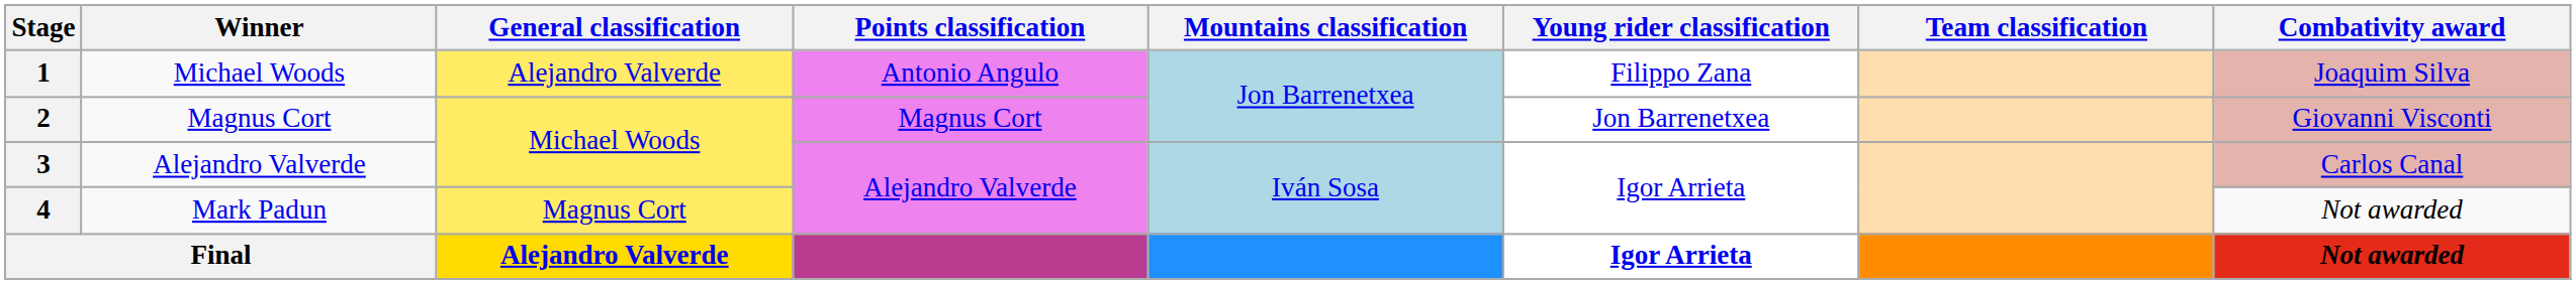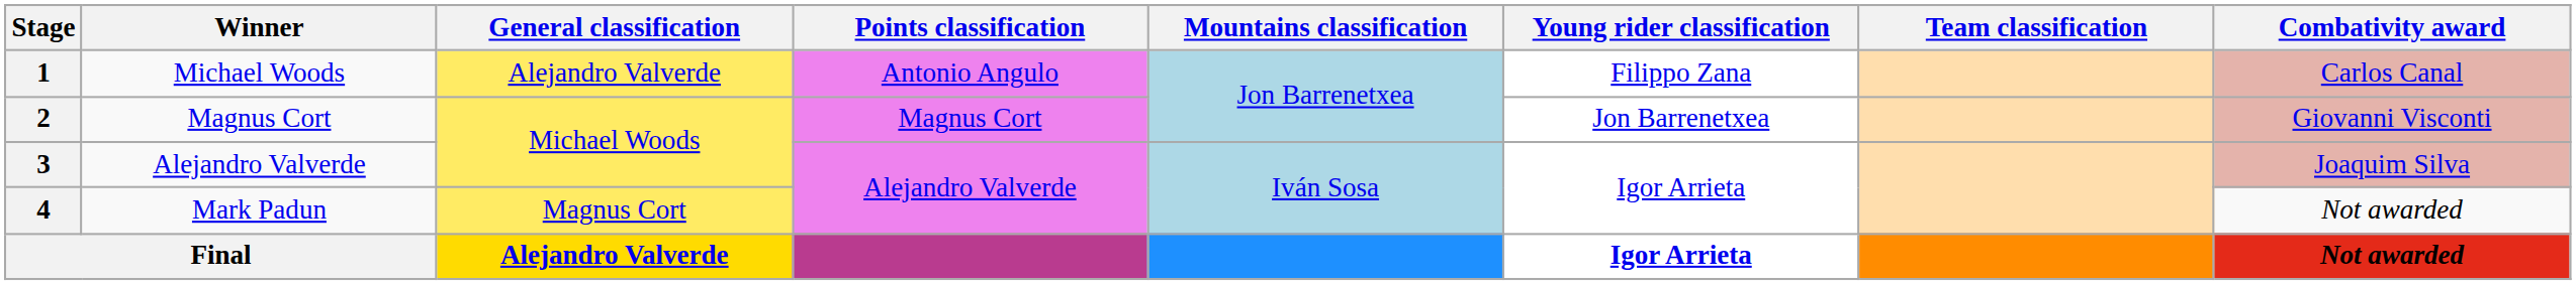1 | Combativity award: Joaquim Silva -> Carlos Canal
3 | Combativity award: Carlos Canal -> Joaquim Silva
